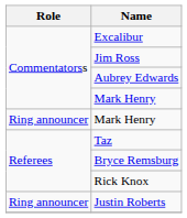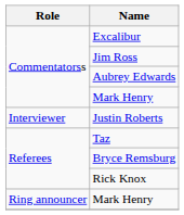row 6 | Role: Ring announcer -> Interviewer
row 6 | Name: Mark Henry -> Justin Roberts
row 10 | Name: Justin Roberts -> Mark Henry
